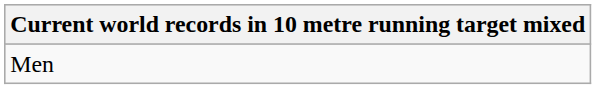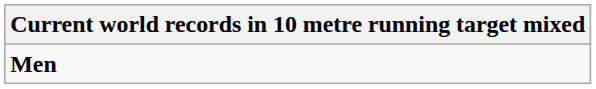Men | column 1: normal -> bold
